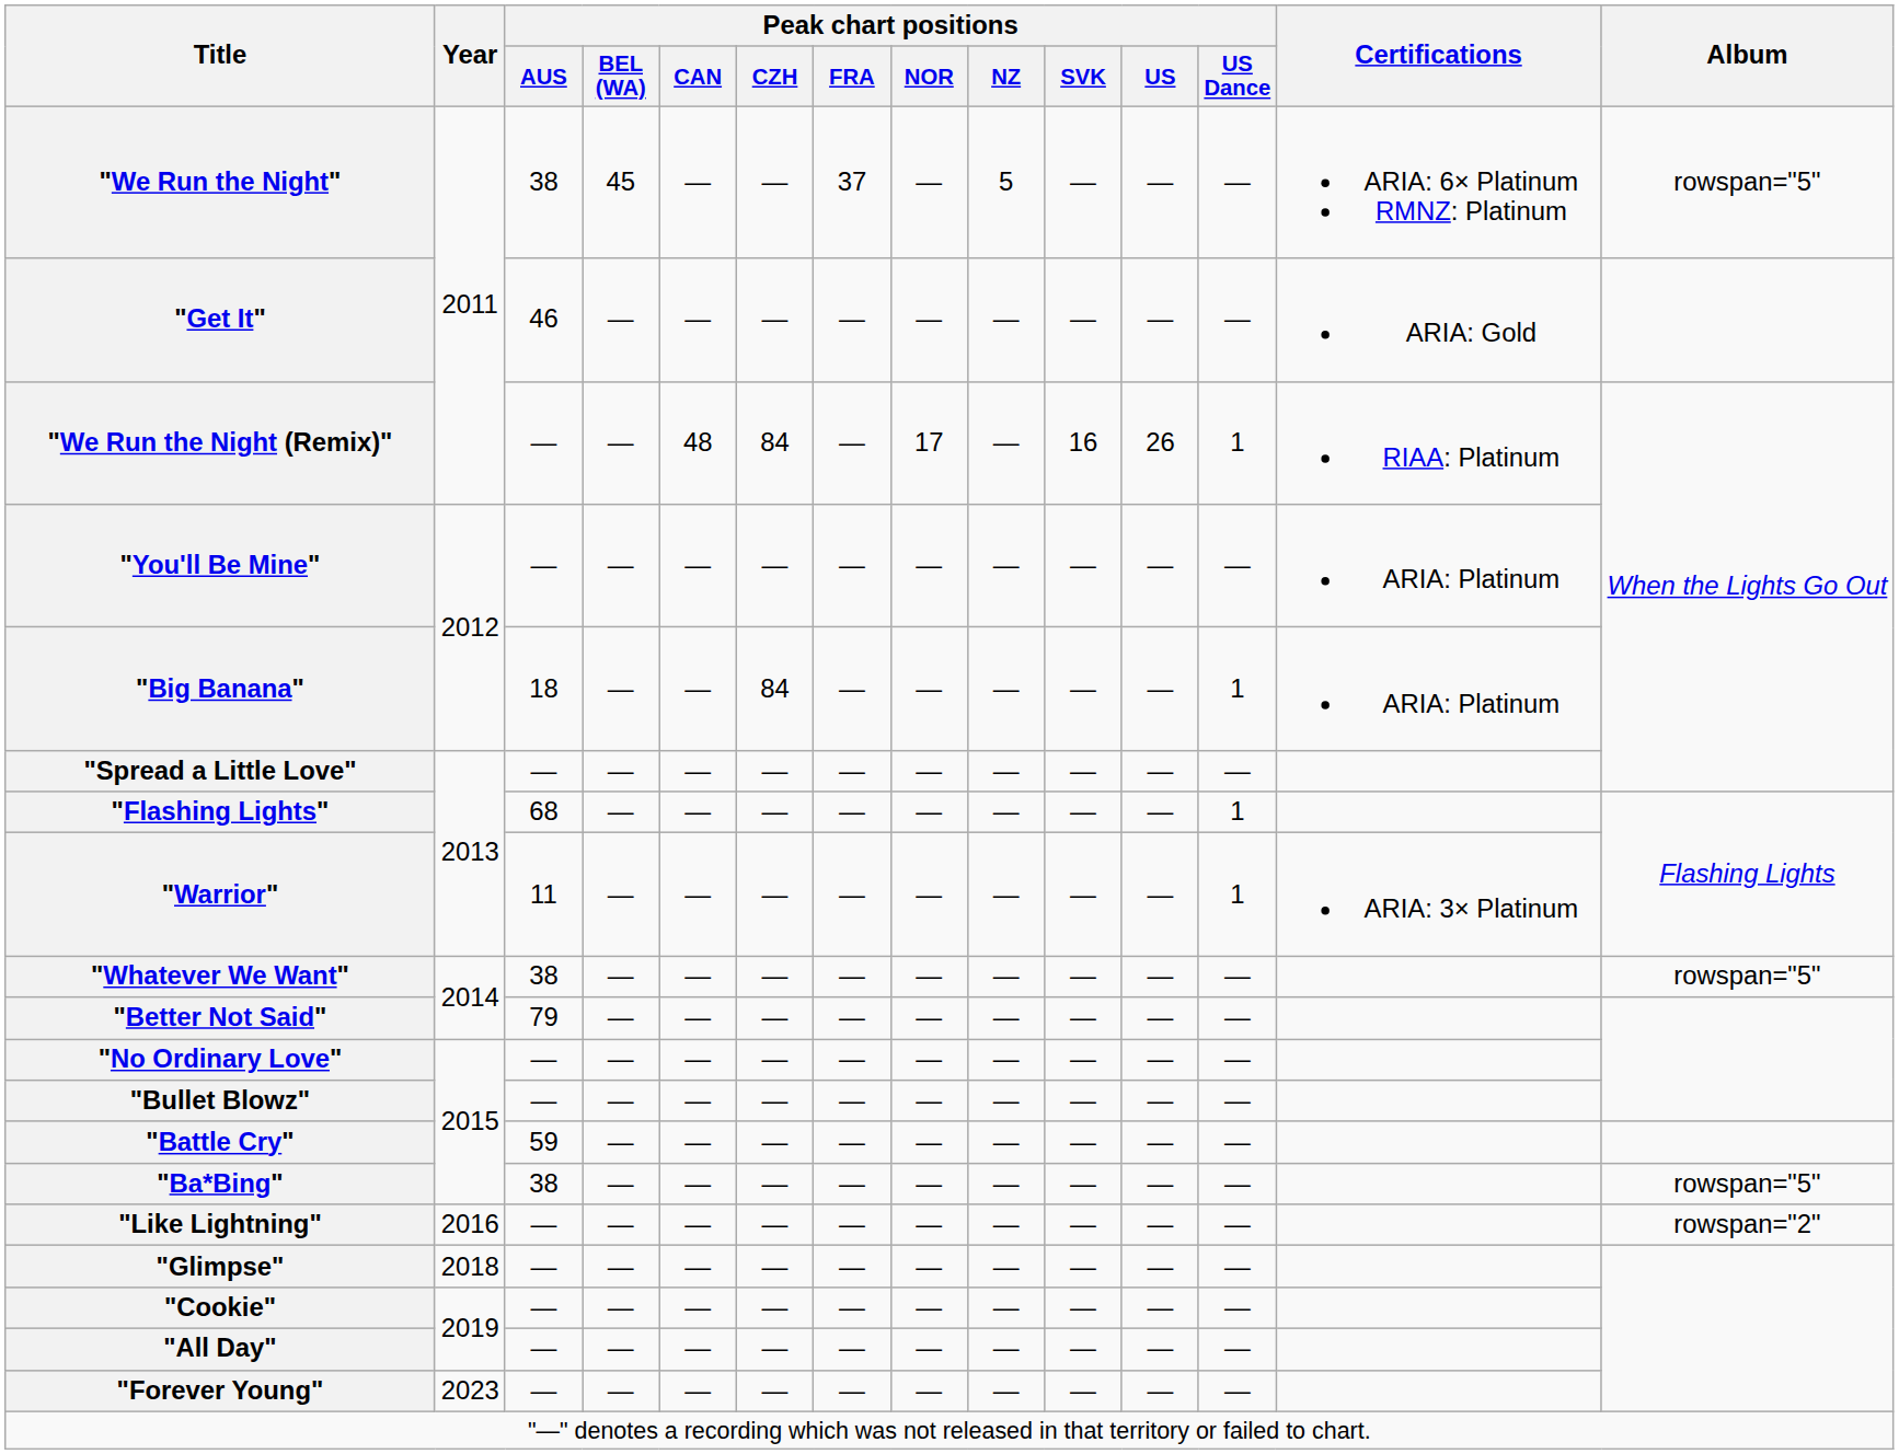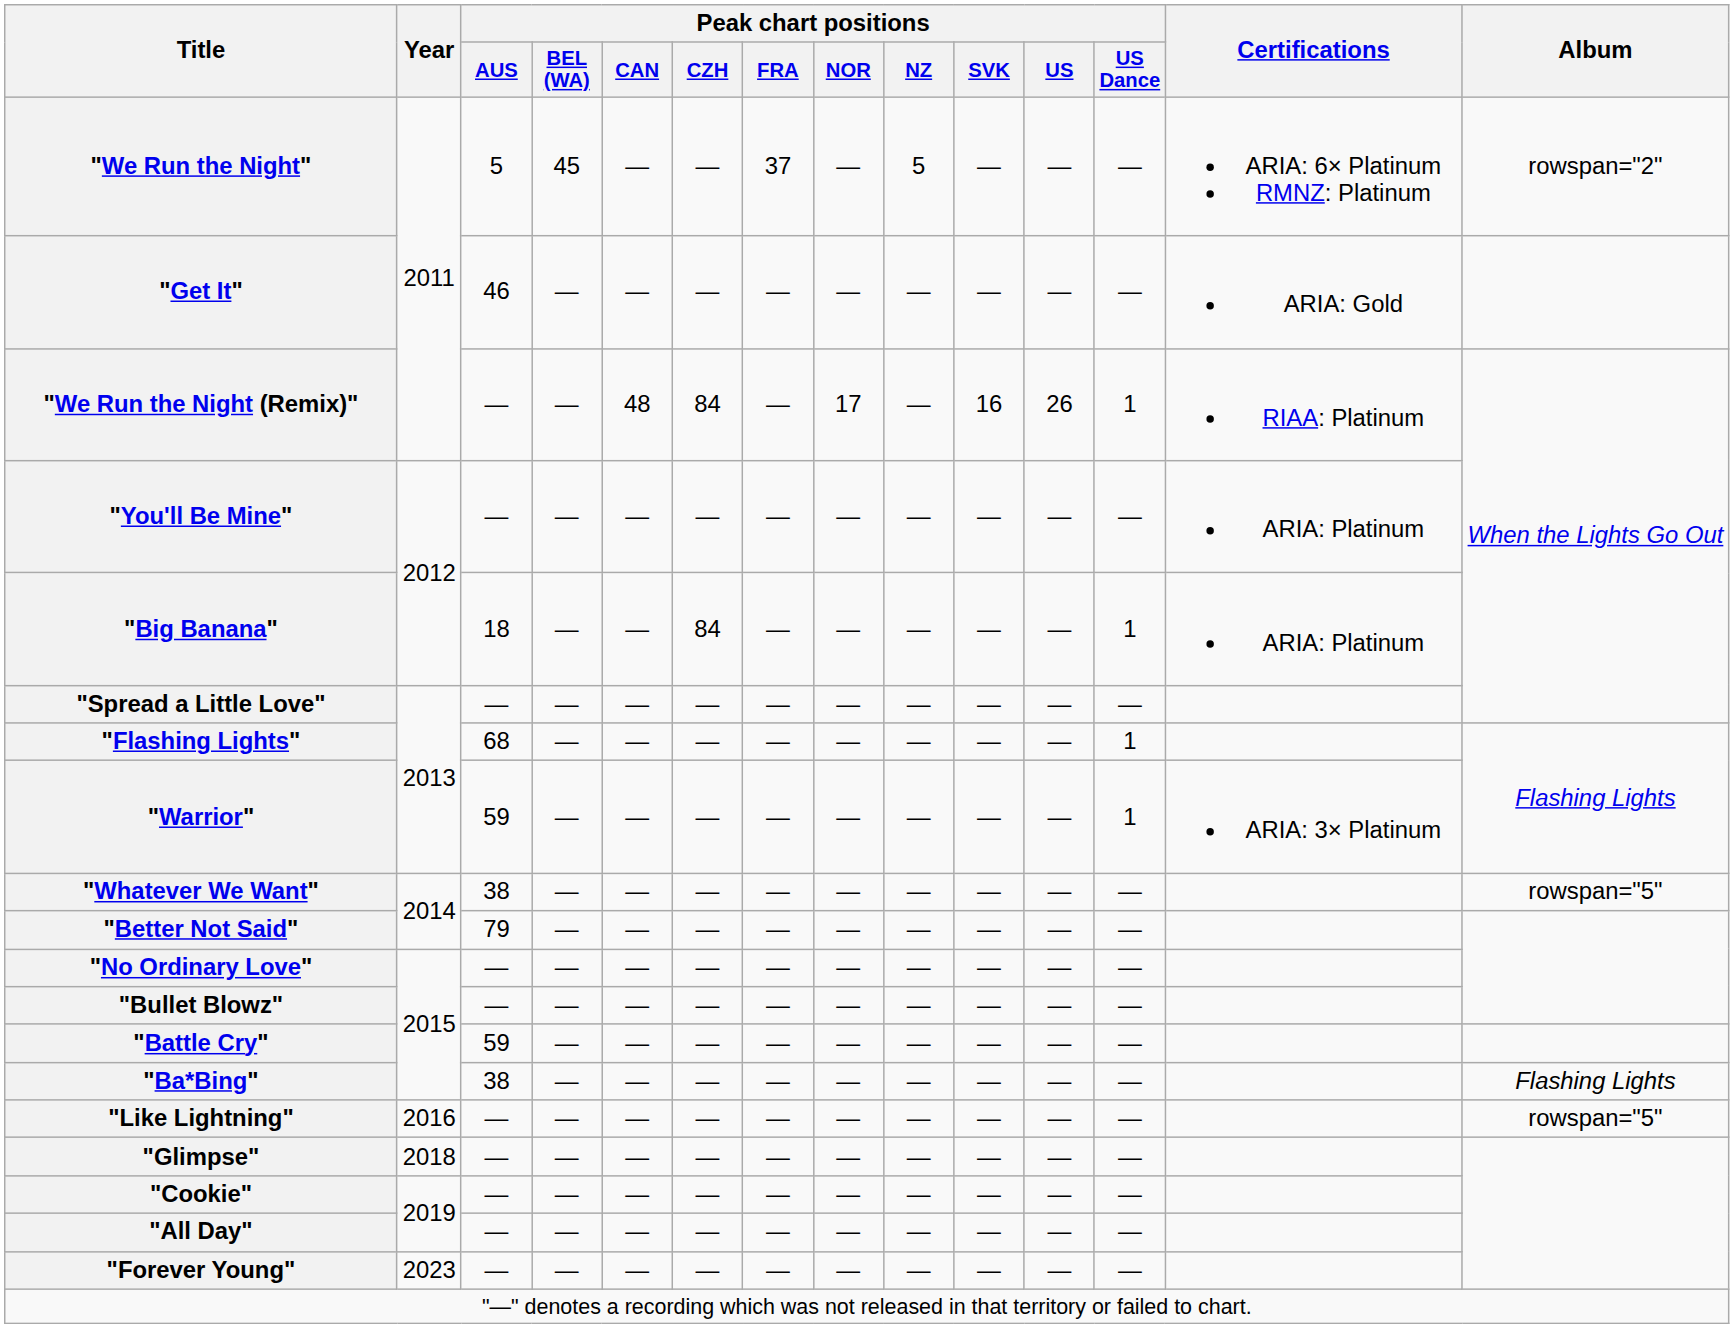"We Run the Night" | Peak chart positions / AUS: 38 -> 5
"We Run the Night" | Album: rowspan="5" -> rowspan="2"
"Warrior" | Peak chart positions / AUS: 11 -> 59
"Ba*Bing" | Album: rowspan="5" -> Flashing Lights
"Like Lightning" | Album: rowspan="2" -> rowspan="5"
